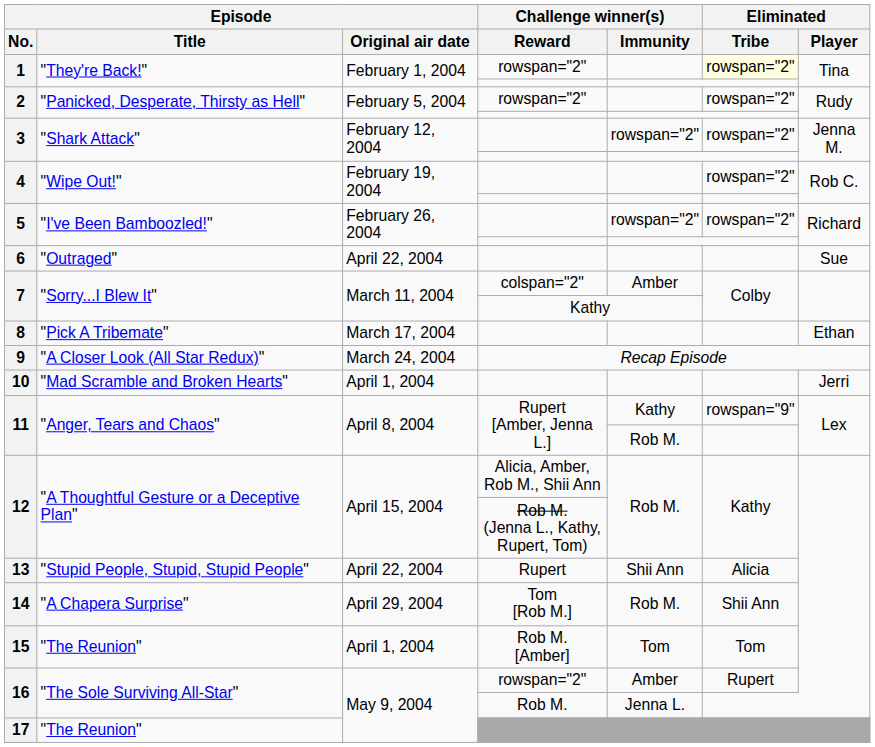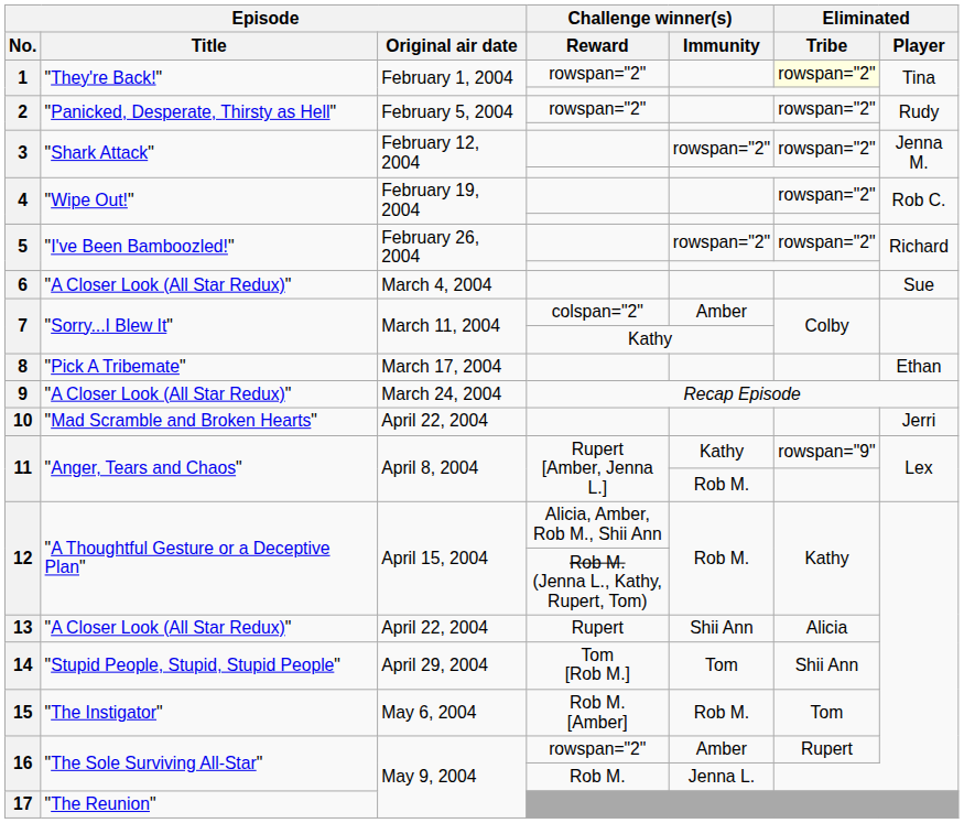6 | Episode / Title: "Outraged" -> "A Closer Look (All Star Redux)"
6 | Episode / Original air date: April 22, 2004 -> March 4, 2004
10 | Episode / Original air date: April 1, 2004 -> April 22, 2004
13 | Episode / Title: "Stupid People, Stupid, Stupid People" -> "A Closer Look (All Star Redux)"
14 | Episode / Title: "A Chapera Surprise" -> "Stupid People, Stupid, Stupid People"
14 | Challenge winner(s) / Immunity: Rob M. -> Tom
15 | Episode / Title: "The Reunion" -> "The Instigator"
15 | Episode / Original air date: April 1, 2004 -> May 6, 2004
15 | Challenge winner(s) / Immunity: Tom -> Rob M.
